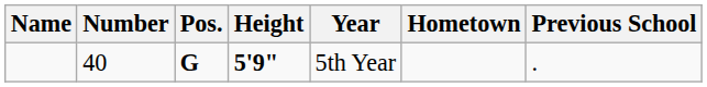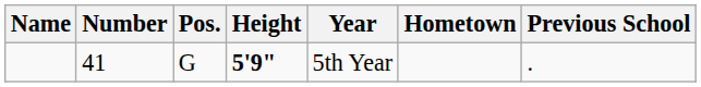row 2 | Number: 40 -> 41
row 2 | Pos.: bold -> normal
